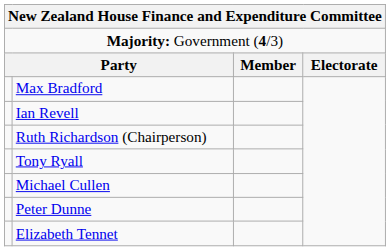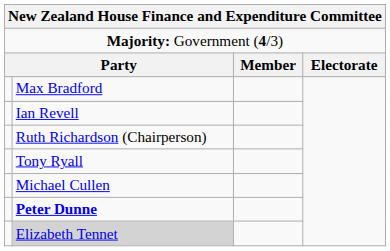Peter Dunne | column 2: normal -> bold
Elizabeth Tennet | column 2: no background -> lightgrey background
